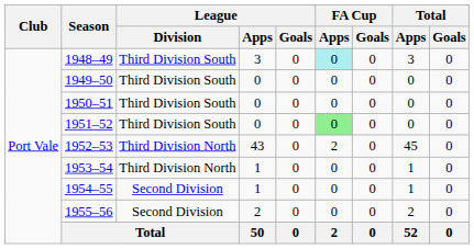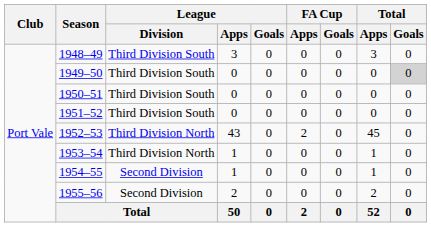1948–49 | FA Cup / Apps: paleturquoise background -> no background
1949–50 | Total / Goals: no background -> lightgrey background
1951–52 | FA Cup / Apps: lightgreen background -> no background
